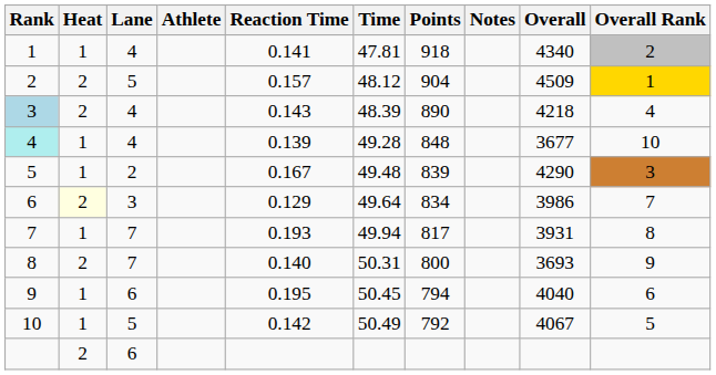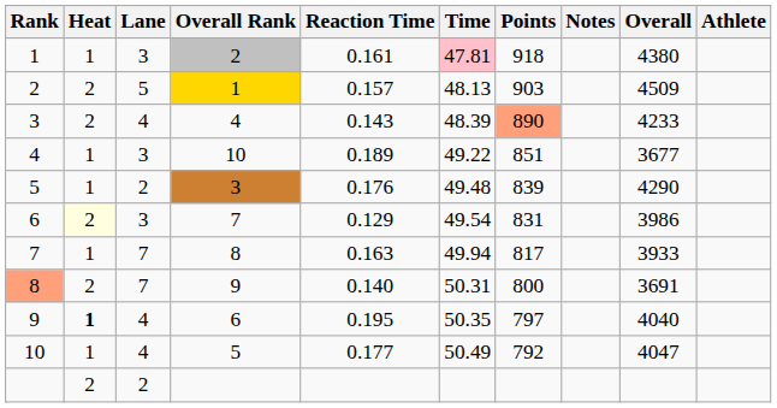columns swapped: Athlete <-> Overall Rank
row 2 | Lane: 4 -> 3
row 2 | Reaction Time: 0.141 -> 0.161
row 2 | Time: no background -> pink background
row 2 | Overall: 4340 -> 4380
row 3 | Time: 48.12 -> 48.13
row 3 | Points: 904 -> 903
row 4 | Rank: lightblue background -> no background
row 4 | Points: no background -> lightsalmon background
row 4 | Overall: 4218 -> 4233
row 5 | Rank: paleturquoise background -> no background
row 5 | Lane: 4 -> 3
row 5 | Reaction Time: 0.139 -> 0.189
row 5 | Time: 49.28 -> 49.22
row 5 | Points: 848 -> 851
row 6 | Reaction Time: 0.167 -> 0.176
row 7 | Time: 49.64 -> 49.54
row 7 | Points: 834 -> 831
row 8 | Reaction Time: 0.193 -> 0.163
row 8 | Overall: 3931 -> 3933
row 9 | Rank: no background -> lightsalmon background
row 9 | Overall: 3693 -> 3691
row 10 | Heat: normal -> bold
row 10 | Lane: 6 -> 4
row 10 | Time: 50.45 -> 50.35
row 10 | Points: 794 -> 797
row 11 | Lane: 5 -> 4
row 11 | Reaction Time: 0.142 -> 0.177
row 11 | Overall: 4067 -> 4047
row 12 | Lane: 6 -> 2
